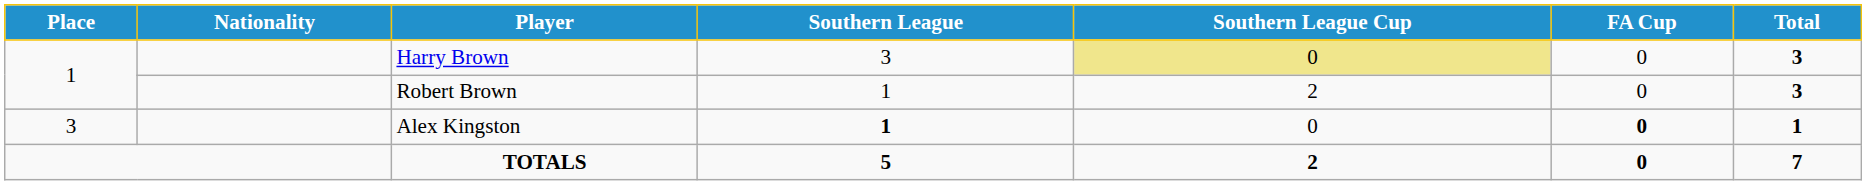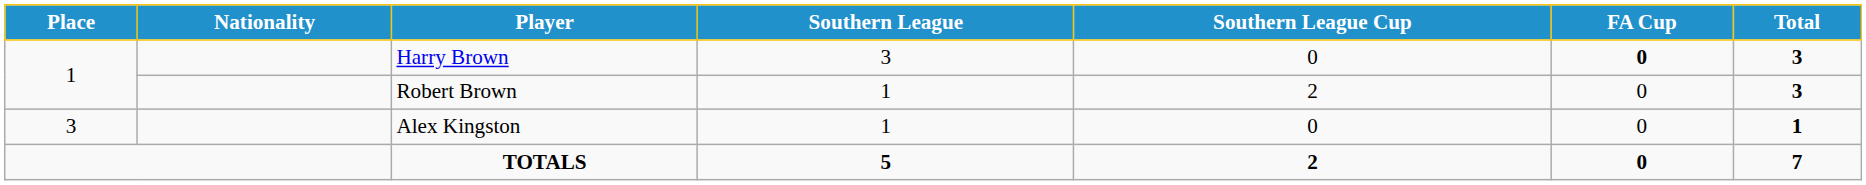Harry Brown | Southern League Cup: khaki background -> no background
Harry Brown | FA Cup: normal -> bold
Alex Kingston | Southern League: bold -> normal
Alex Kingston | FA Cup: bold -> normal
